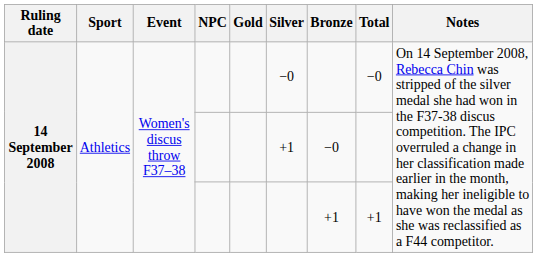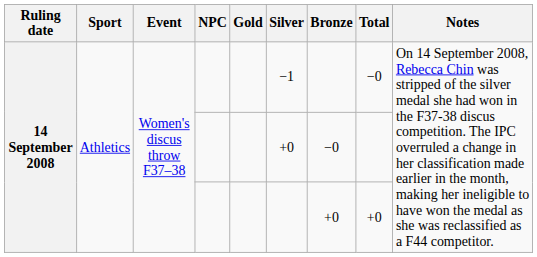row 2 | Silver: −0 -> −1
row 3 | Silver: +1 -> +0
row 4 | Bronze: +1 -> +0
row 4 | Total: +1 -> +0
